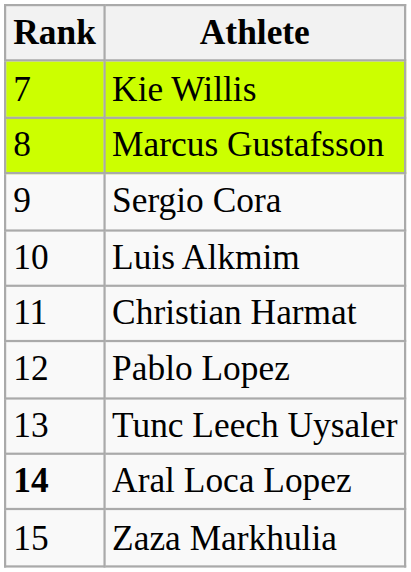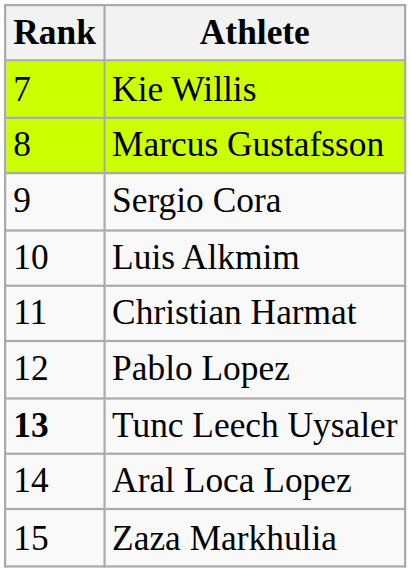Tunc Leech Uysaler | Rank: normal -> bold
Aral Loca Lopez | Rank: bold -> normal
